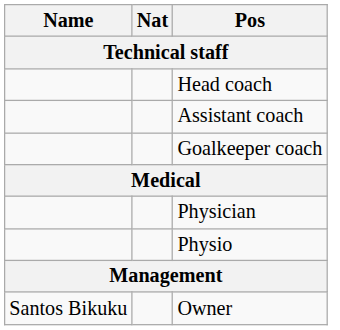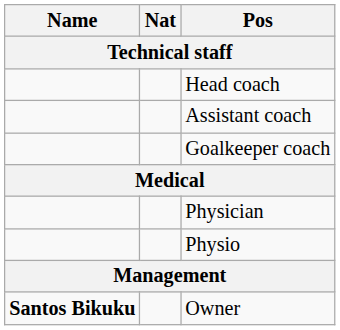Owner | Name: normal -> bold
